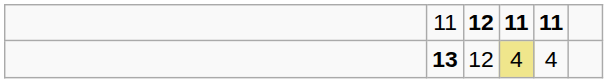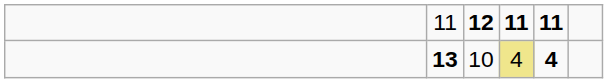row 2 | column 3: 12 -> 10
row 2 | column 5: normal -> bold
